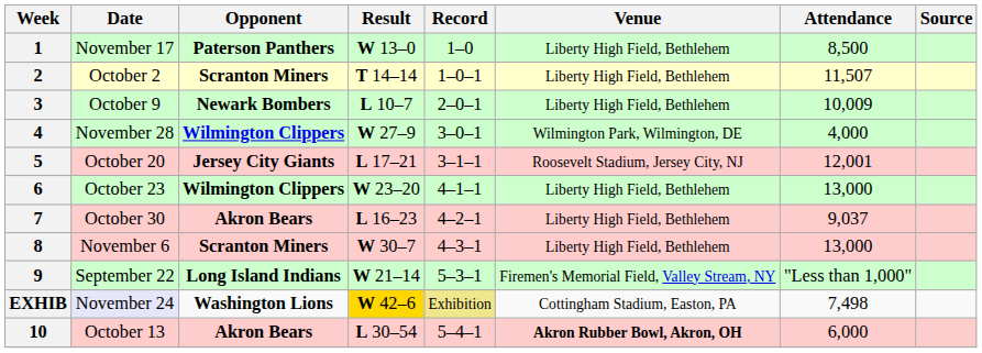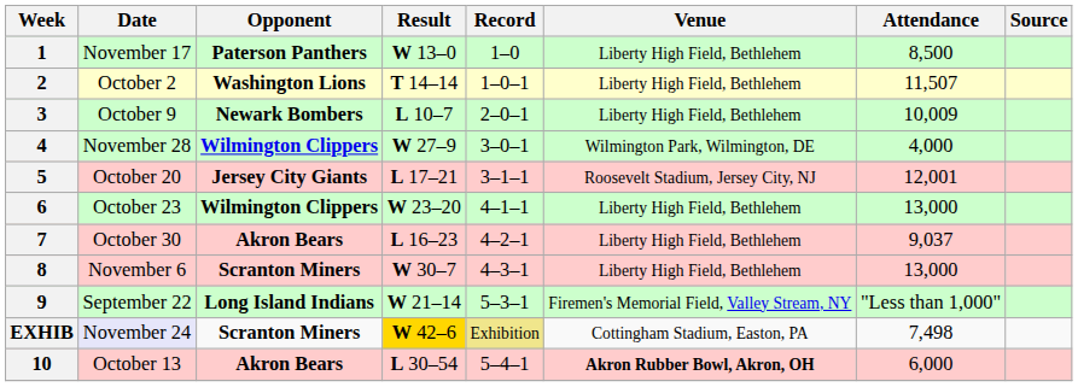2 | Opponent: Scranton Miners -> Washington Lions
EXHIB | Opponent: Washington Lions -> Scranton Miners
